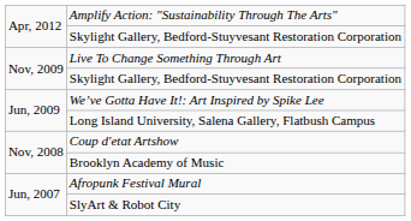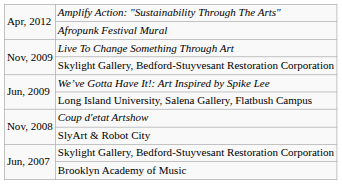row 2 | column 2: Skylight Gallery, Bedford-Stuyvesant Restoration Corporation -> Afropunk Festival Mural
row 8 | column 2: Brooklyn Academy of Music -> SlyArt & Robot City
row 9 | column 2: Afropunk Festival Mural -> Skylight Gallery, Bedford-Stuyvesant Restoration Corporation
row 10 | column 2: SlyArt & Robot City -> Brooklyn Academy of Music
